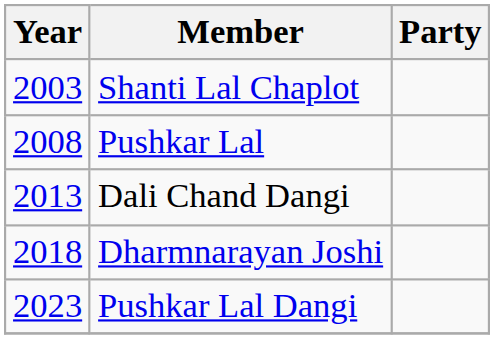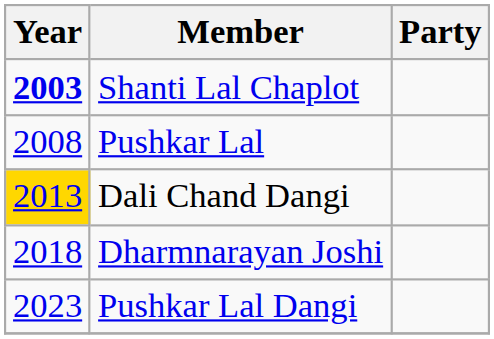Shanti Lal Chaplot | Year: normal -> bold
Dali Chand Dangi | Year: no background -> gold background
